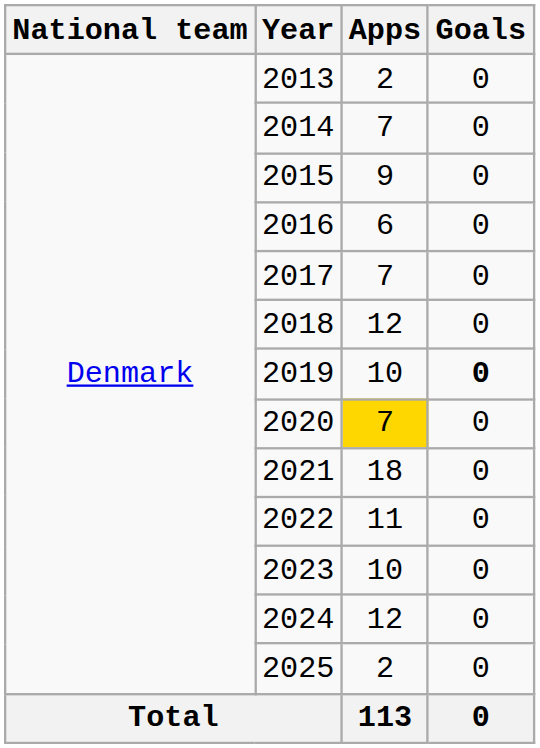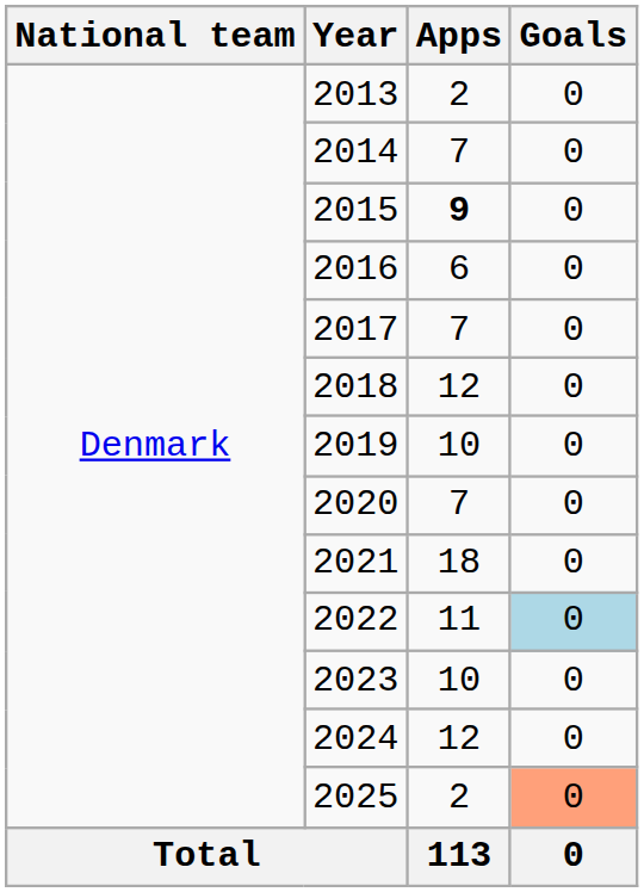2015 | Apps: normal -> bold
2019 | Goals: bold -> normal
2020 | Apps: gold background -> no background
2022 | Goals: no background -> lightblue background
2025 | Goals: no background -> lightsalmon background
